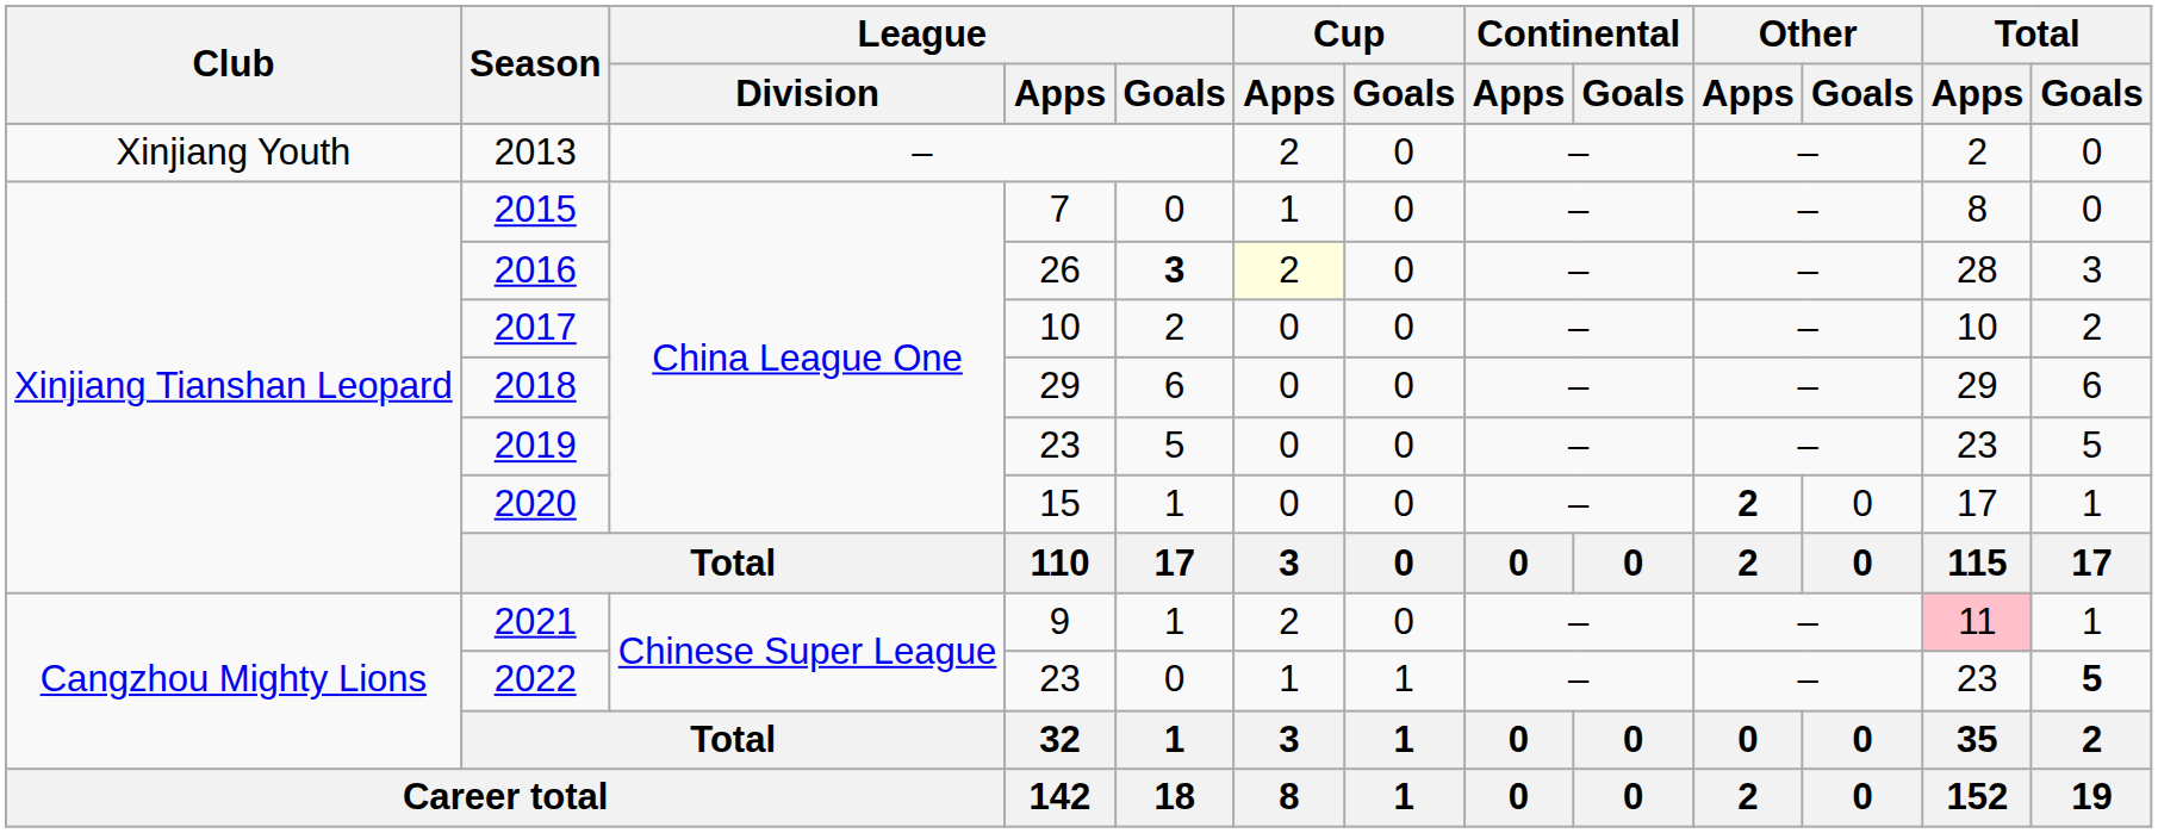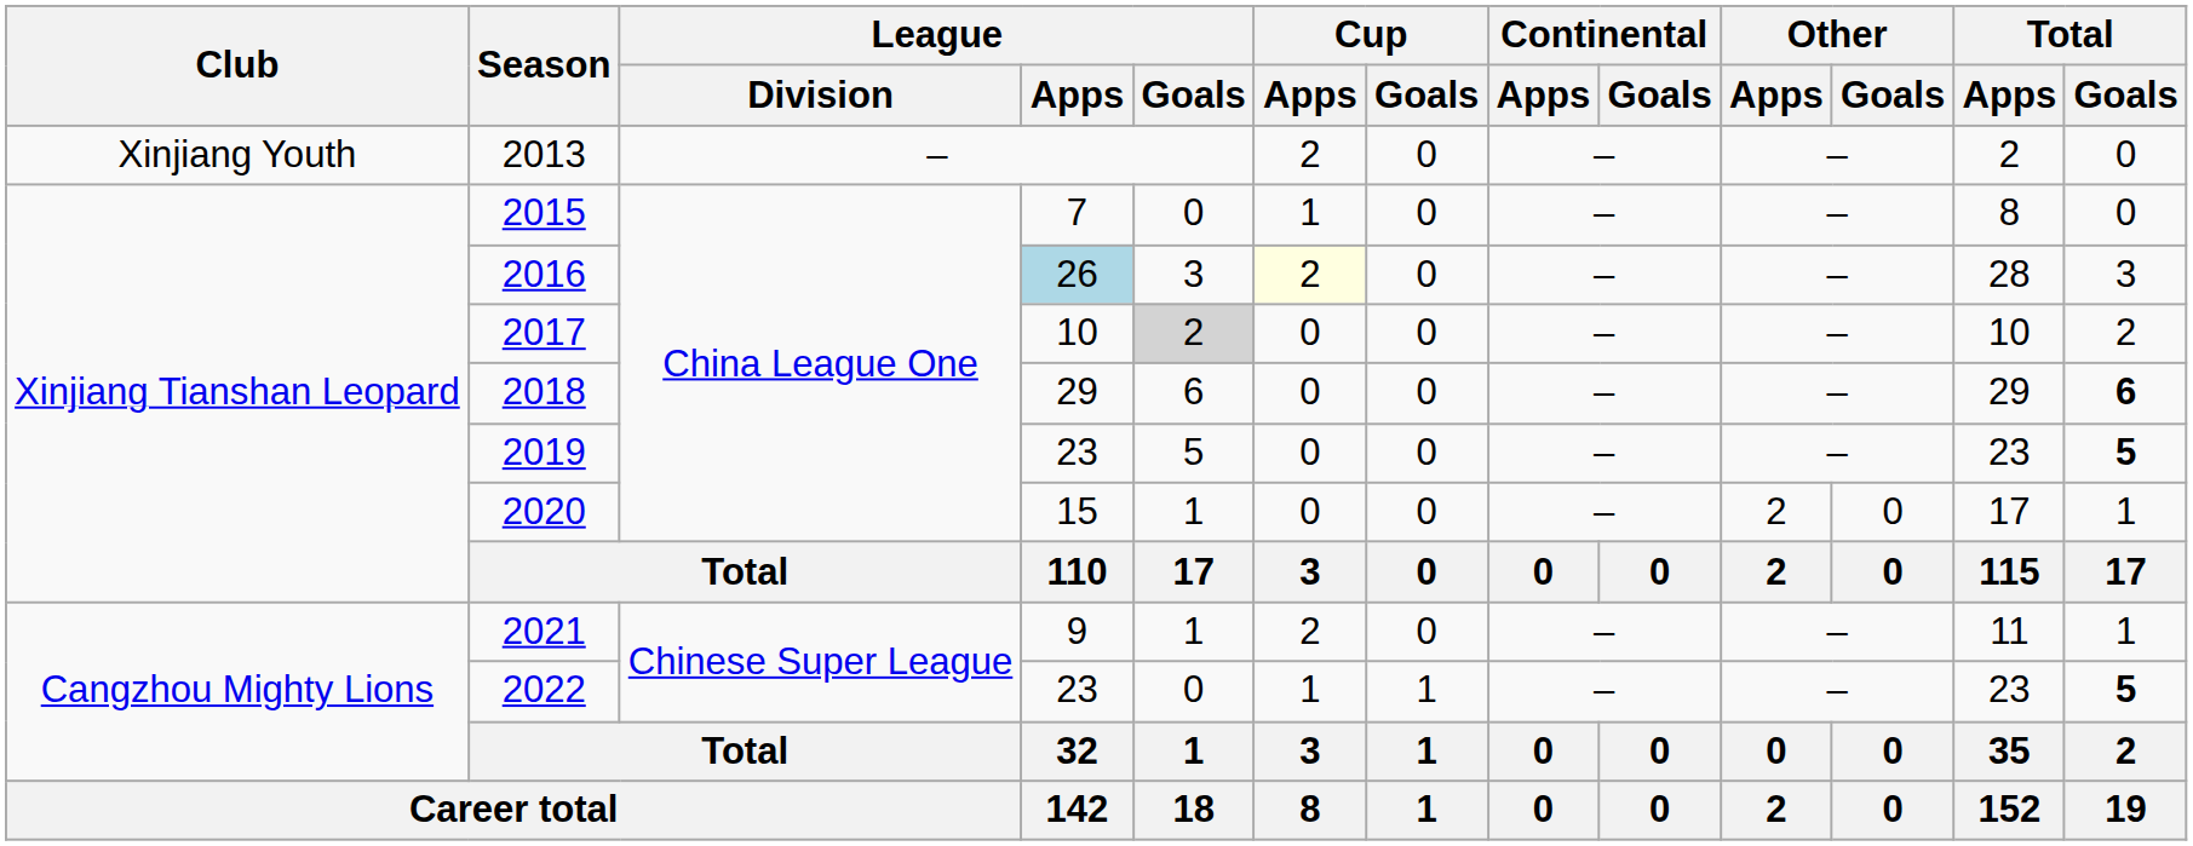2016 | League / Apps: no background -> lightblue background
2016 | League / Goals: bold -> normal
2017 | League / Goals: no background -> lightgrey background
2018 | Total / Goals: normal -> bold
2019 | Total / Goals: normal -> bold
2020 | Other / Apps: bold -> normal
2021 | Total / Apps: pink background -> no background
